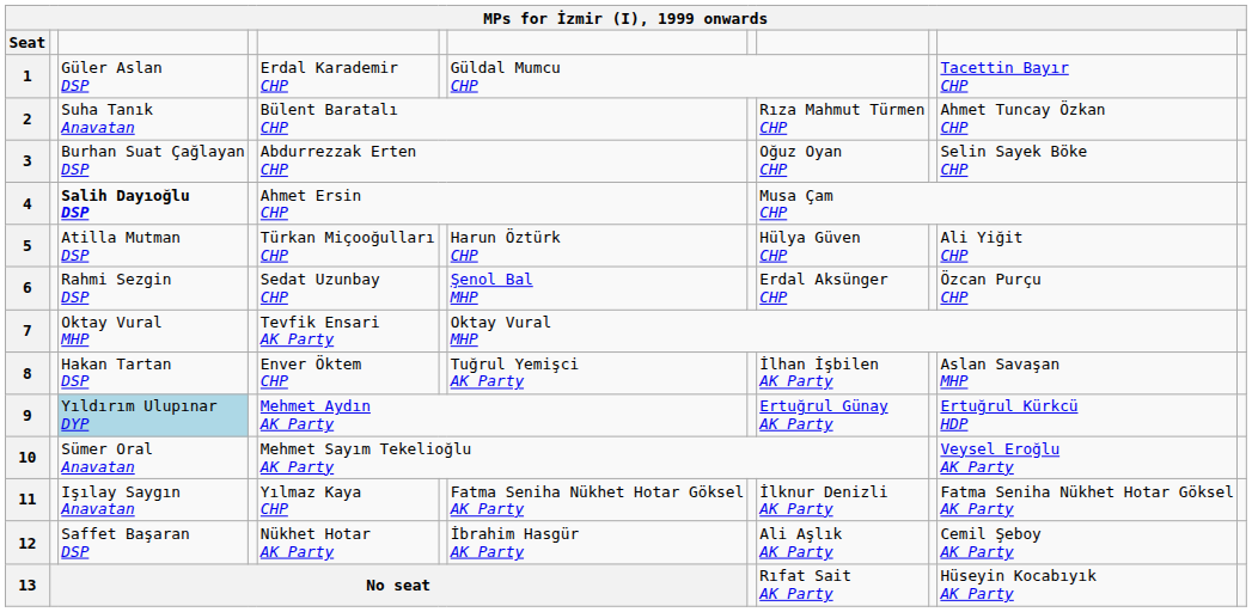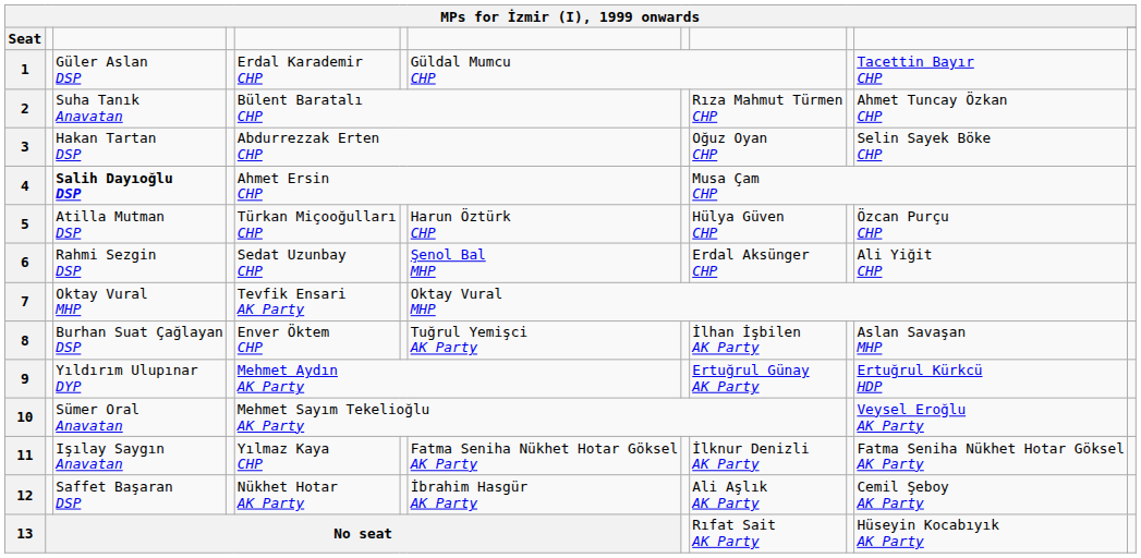3 | column 3: Burhan Suat Çağlayan DSP -> Hakan Tartan DSP
5 | column 11: Ali Yiğit CHP -> Özcan Purçu CHP
6 | column 11: Özcan Purçu CHP -> Ali Yiğit CHP
8 | column 3: Hakan Tartan DSP -> Burhan Suat Çağlayan DSP
9 | column 3: lightblue background -> no background
